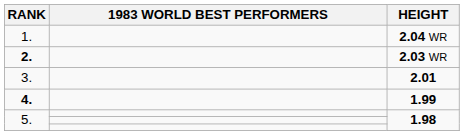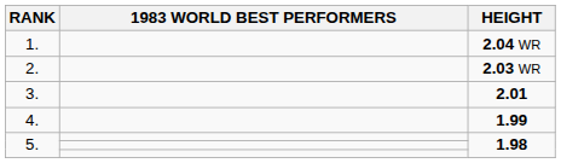2. | RANK: bold -> normal
4. | RANK: bold -> normal
